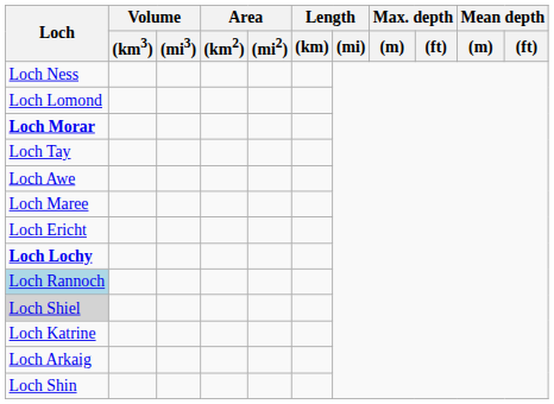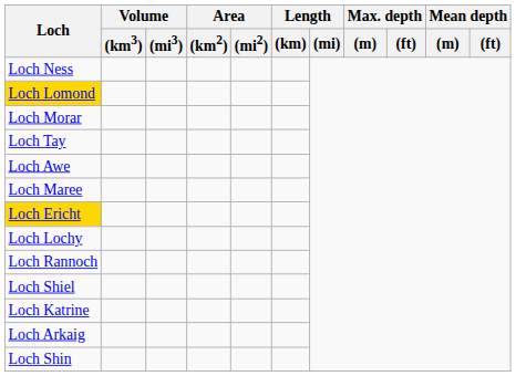Loch Lomond | Loch: no background -> gold background
Loch Morar | Loch: bold -> normal
Loch Ericht | Loch: no background -> gold background
Loch Lochy | Loch: bold -> normal
Loch Rannoch | Loch: lightblue background -> no background
Loch Shiel | Loch: lightgrey background -> no background
